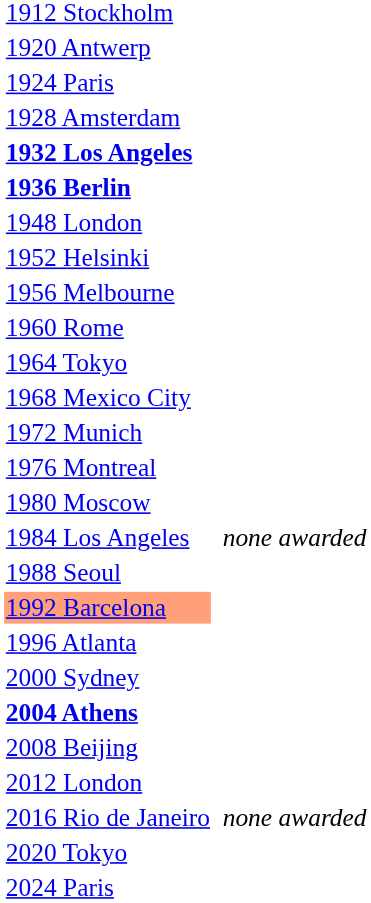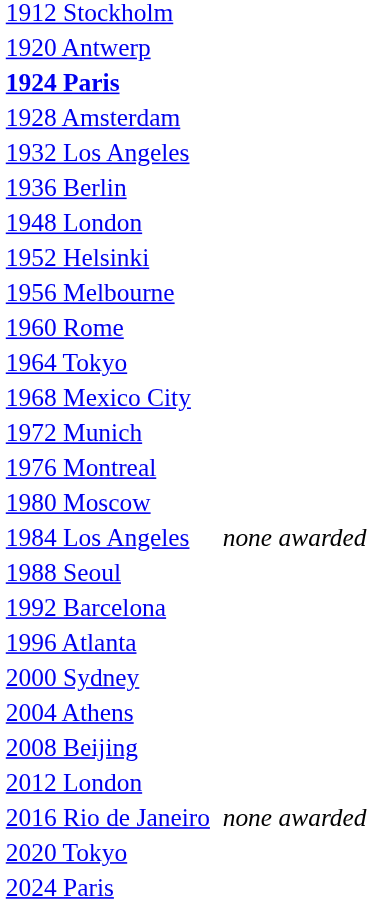1924 Paris | column 1: normal -> bold
1932 Los Angeles | column 1: bold -> normal
1936 Berlin | column 1: bold -> normal
1992 Barcelona | column 1: lightsalmon background -> no background
2004 Athens | column 1: bold -> normal
